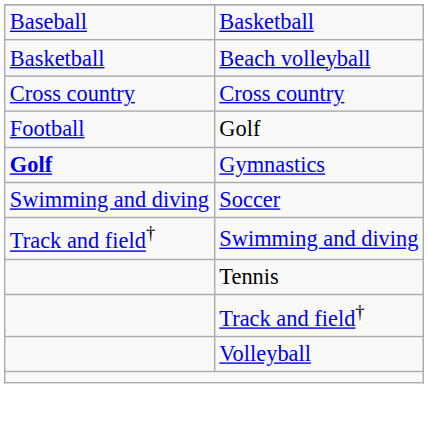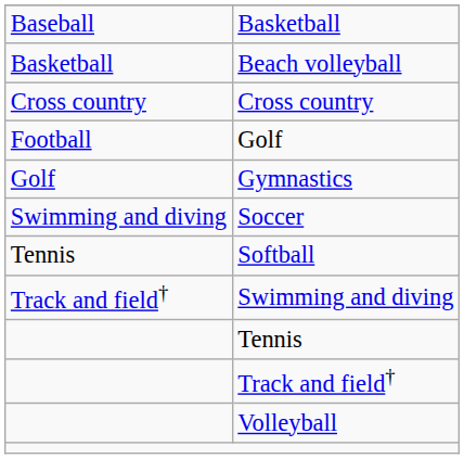Gymnastics | column 1: bold -> normal
+ row: Tennis | Softball
